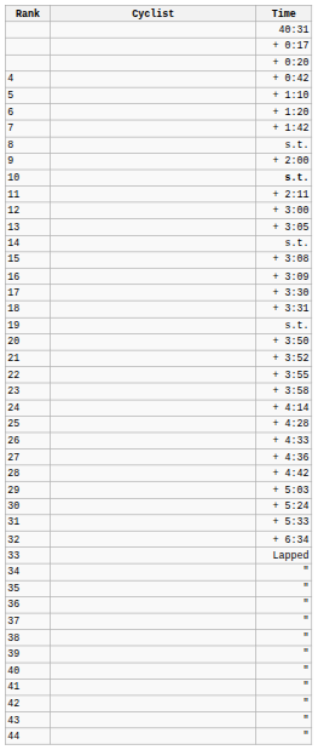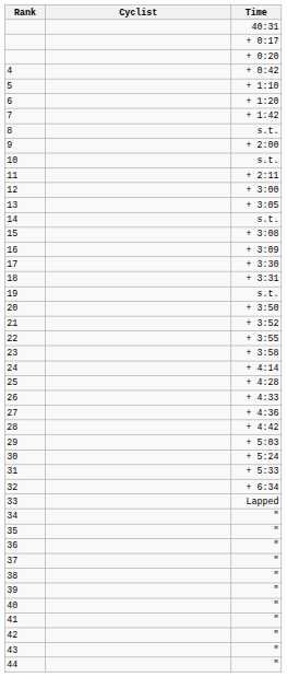10 | Time: bold -> normal
